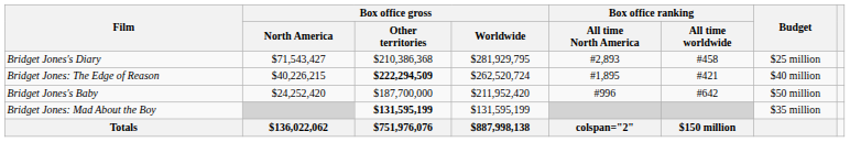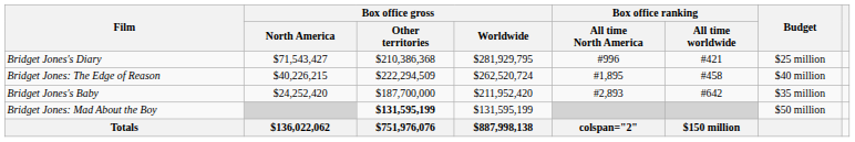Bridget Jones's Diary | Box office ranking / All time North America: #2,893 -> #996
Bridget Jones's Diary | Box office ranking / All time worldwide: #458 -> #421
Bridget Jones: The Edge of Reason | Box office gross / Other territories: bold -> normal
Bridget Jones: The Edge of Reason | Box office ranking / All time worldwide: #421 -> #458
Bridget Jones's Baby | Box office ranking / All time North America: #996 -> #2,893
Bridget Jones's Baby | Budget: $50 million -> $35 million
Bridget Jones: Mad About the Boy | Budget: $35 million -> $50 million
